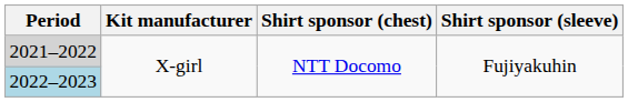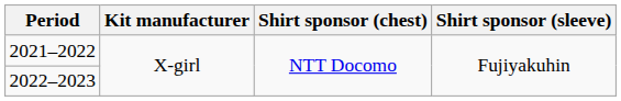2021–2022 | Period: lightgrey background -> no background
2022–2023 | Period: lightblue background -> no background
